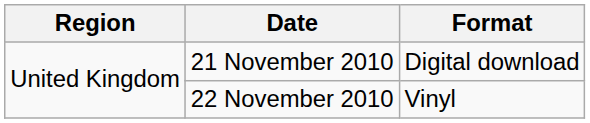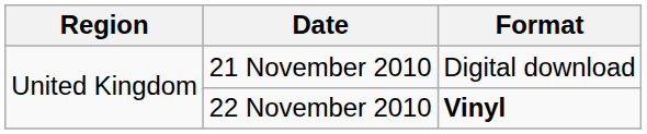22 November 2010 | Format: normal -> bold
